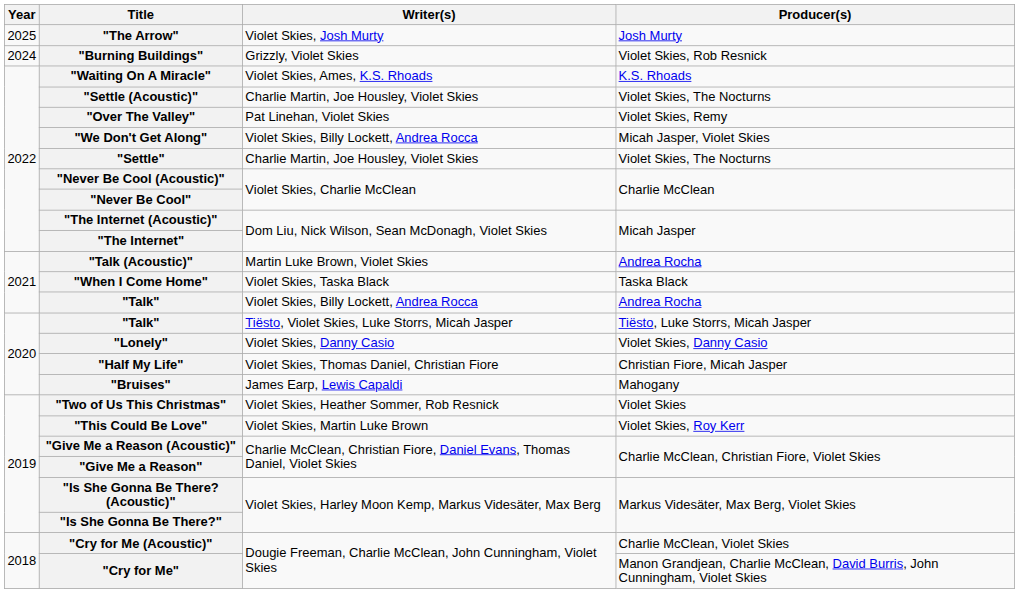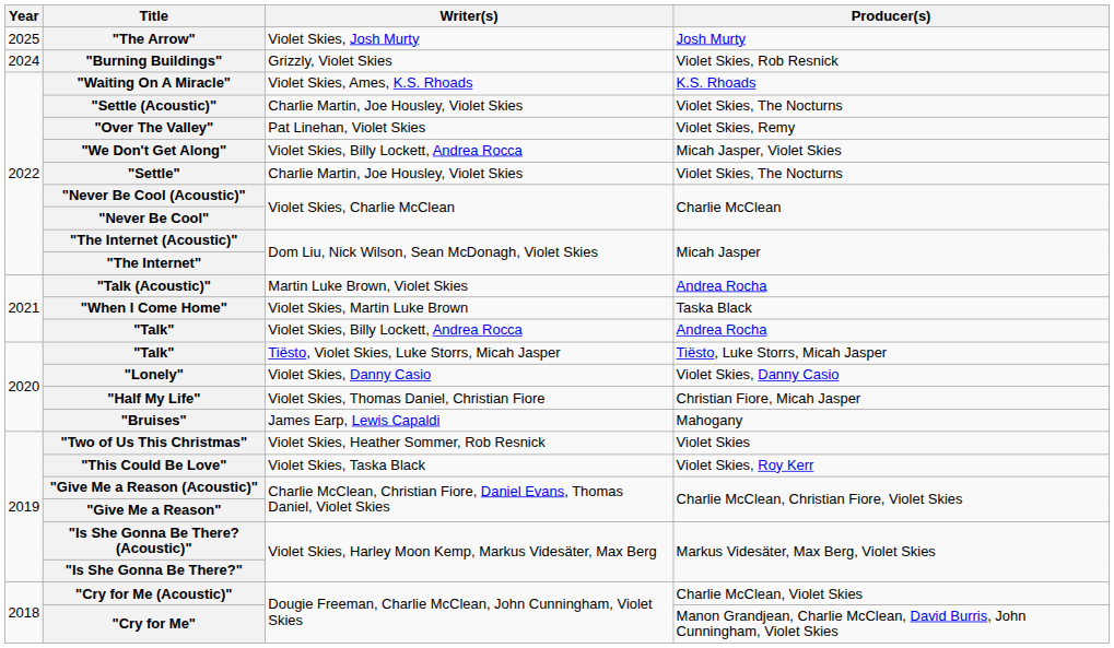"When I Come Home" | Writer(s): Violet Skies, Taska Black -> Violet Skies, Martin Luke Brown
"This Could Be Love" | Writer(s): Violet Skies, Martin Luke Brown -> Violet Skies, Taska Black
